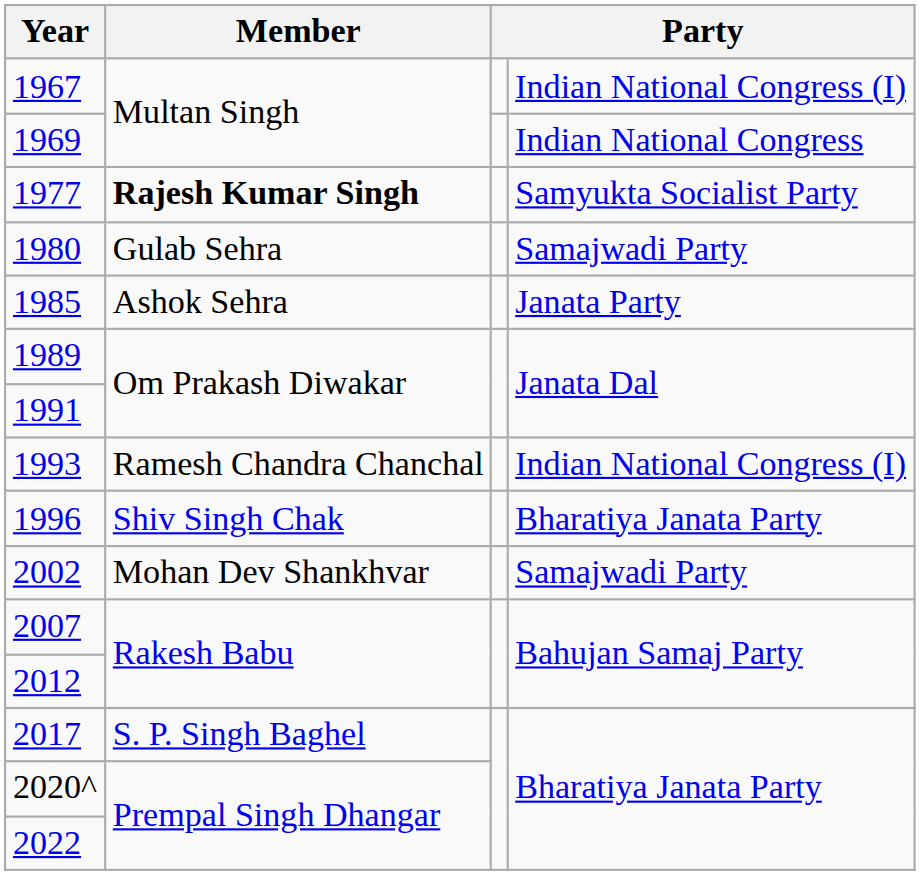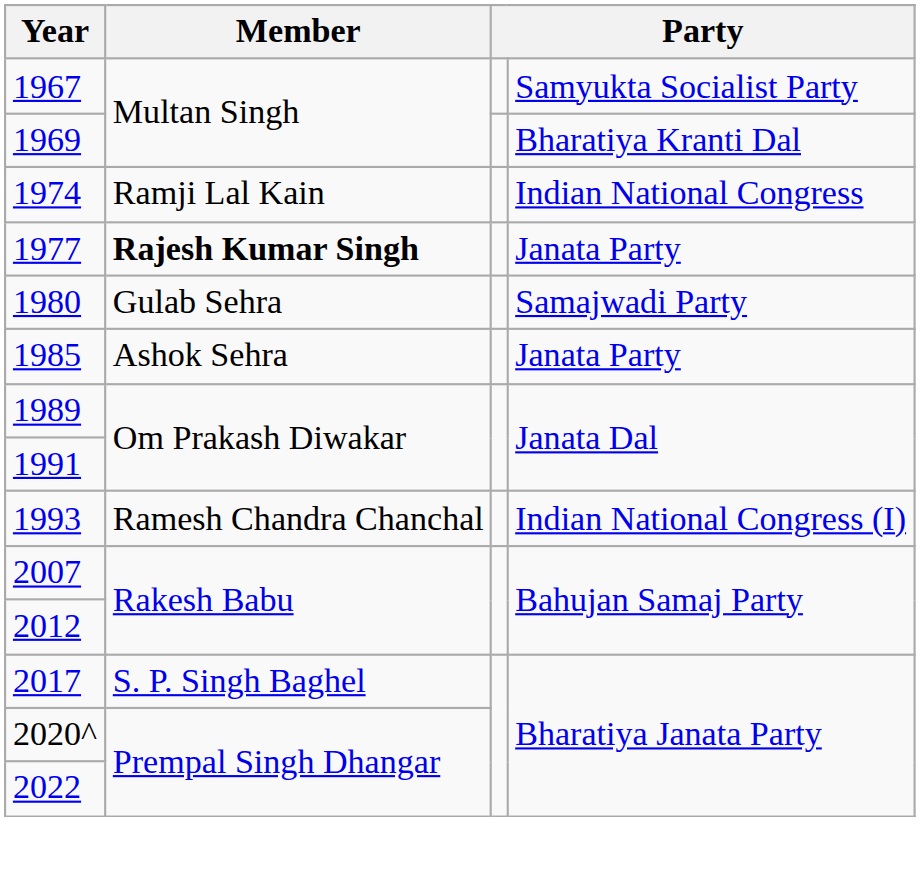1967 | column 4: Indian National Congress (I) -> Samyukta Socialist Party
1969 | column 4: Indian National Congress -> Bharatiya Kranti Dal
+ row: 1974 | Ramji Lal Kain | Indian National Congress
1977 | column 4: Samyukta Socialist Party -> Janata Party
- row: 1996 | Shiv Singh Chak | Bharatiya Janata Party
- row: 2002 | Mohan Dev Shankhvar | Samajwadi Party
